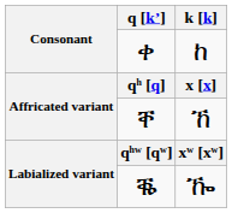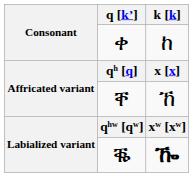Labialized variant / ቘ | k [k]: normal -> bold
